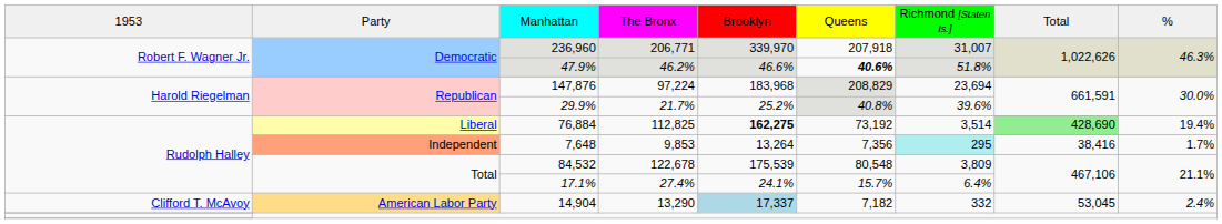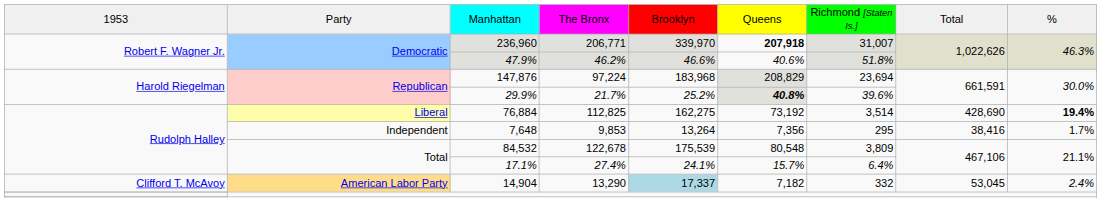236,960 | column 6: normal -> bold
47.9% | column 6: bold -> normal
29.9% | column 6: normal -> bold
76,884 | column 5: bold -> normal
76,884 | column 8: lightgreen background -> no background
76,884 | column 9: normal -> bold
7,648 | column 2: lightsalmon background -> no background
7,648 | column 7: paleturquoise background -> no background
